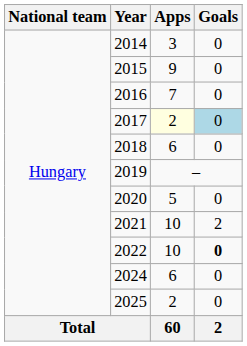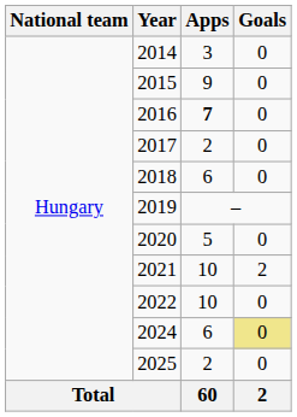2016 | Apps: normal -> bold
2017 | Apps: lightyellow background -> no background
2017 | Goals: lightblue background -> no background
2022 | Goals: bold -> normal
2024 | Goals: no background -> khaki background
